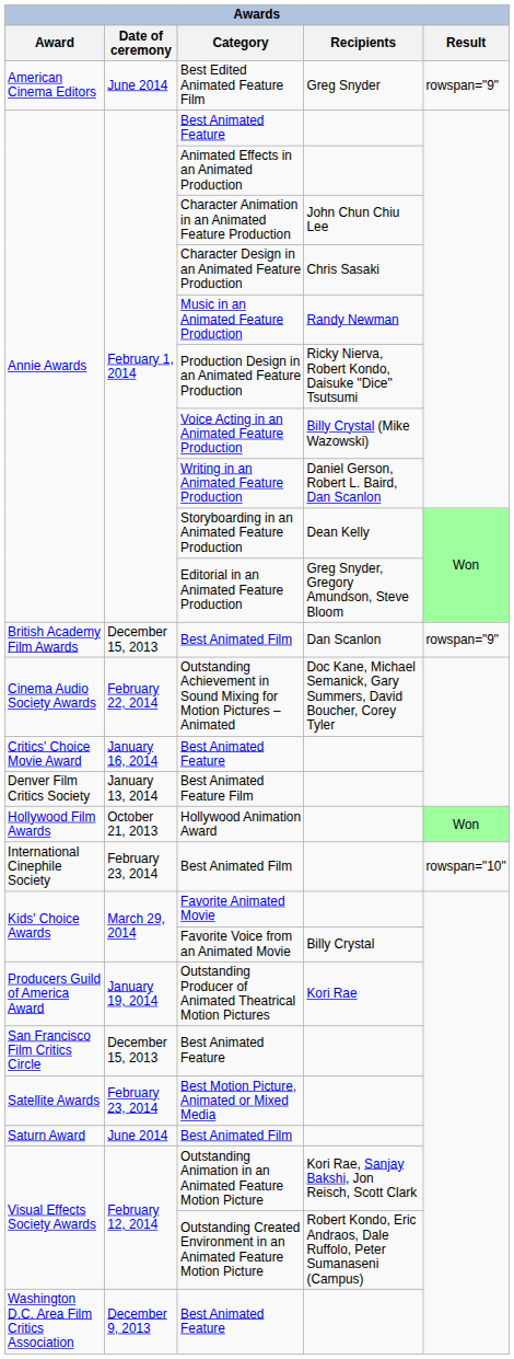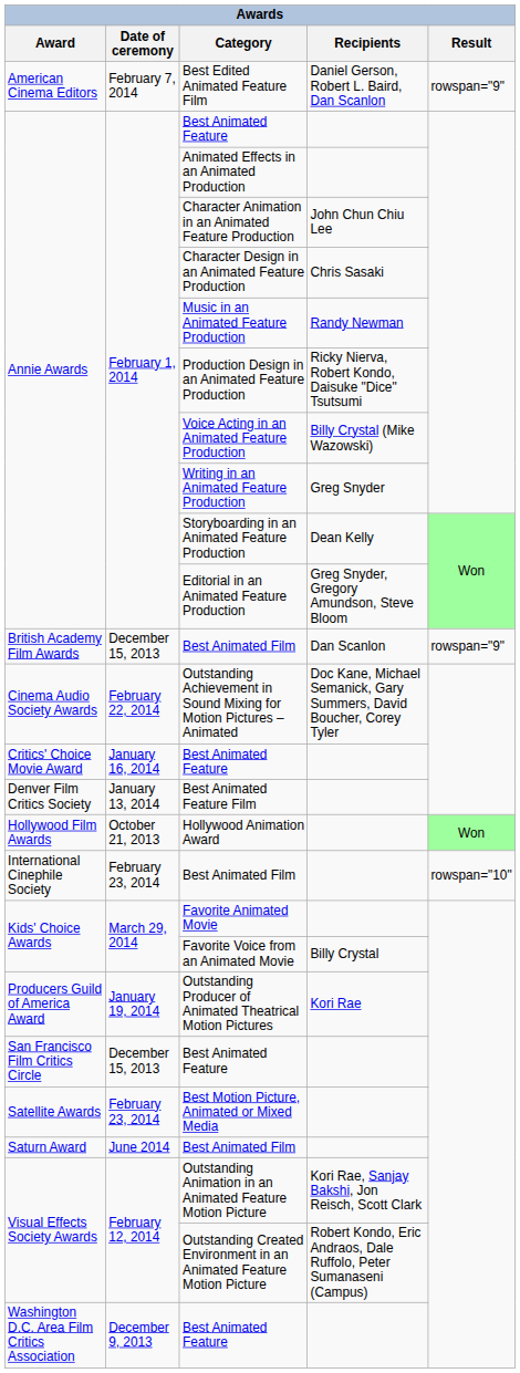Best Edited Animated Feature Film | Date of ceremony: June 2014 -> February 7, 2014
Best Edited Animated Feature Film | Recipients: Greg Snyder -> Daniel Gerson, Robert L. Baird, Dan Scanlon
Writing in an Animated Feature Production | Recipients: Daniel Gerson, Robert L. Baird, Dan Scanlon -> Greg Snyder
